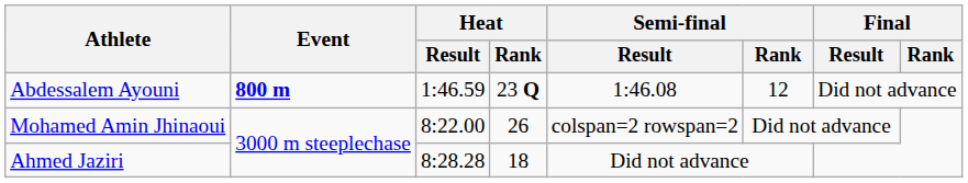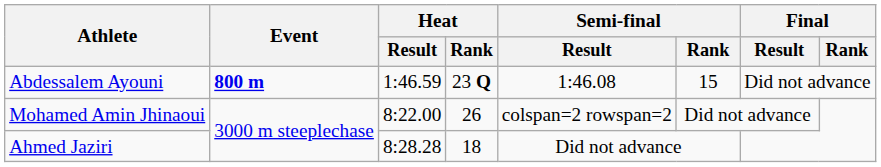Abdessalem Ayouni | Semi-final / Rank: 12 -> 15
